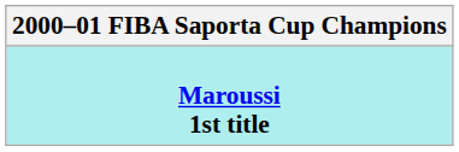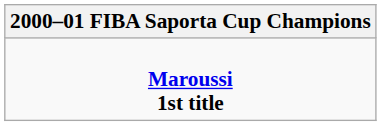row 2 | column 1: paleturquoise background -> no background
